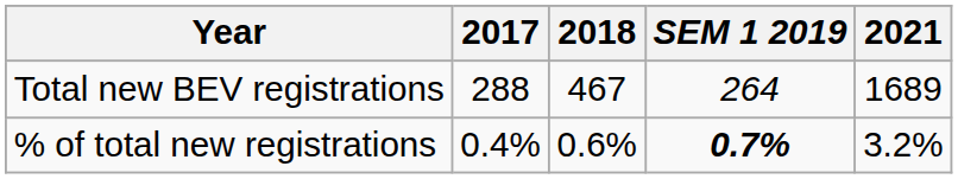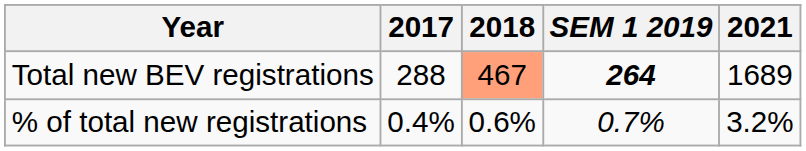row 2 | 2018: no background -> lightsalmon background
row 2 | SEM 1 2019: normal -> bold
row 3 | SEM 1 2019: bold -> normal
